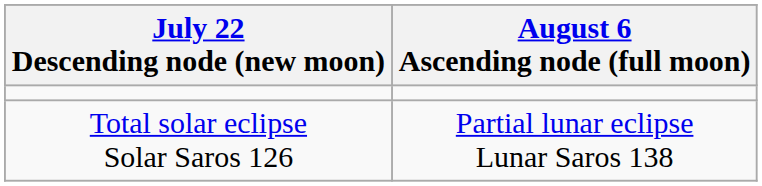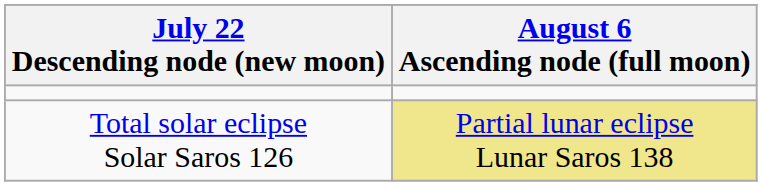row 3 | August 6 Ascending node (full moon): no background -> khaki background
